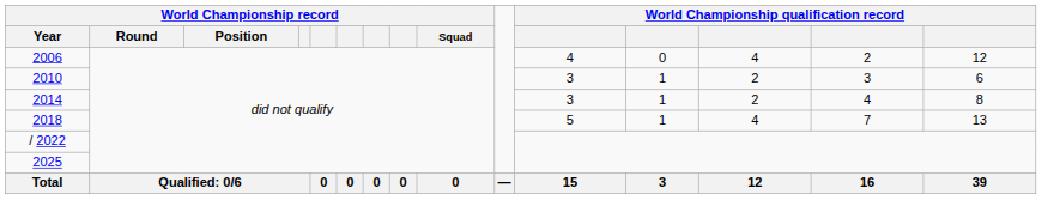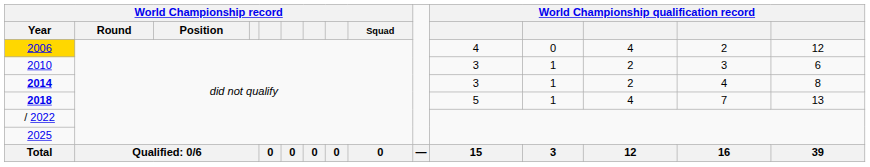2006 | World Championship record / Year: no background -> gold background
2014 | World Championship record / Year: normal -> bold
2018 | World Championship record / Year: normal -> bold
